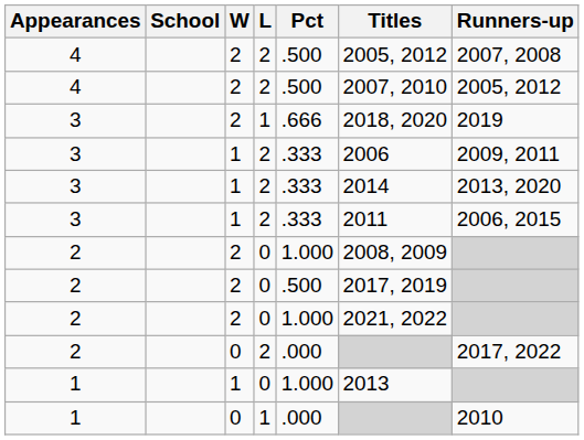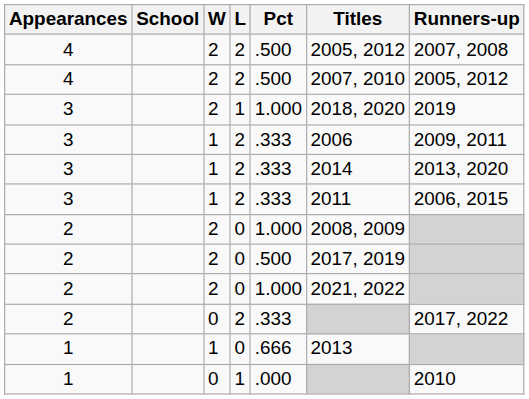row 4 | Pct: .666 -> 1.000
row 11 | Pct: .000 -> .333
row 12 | Pct: 1.000 -> .666
